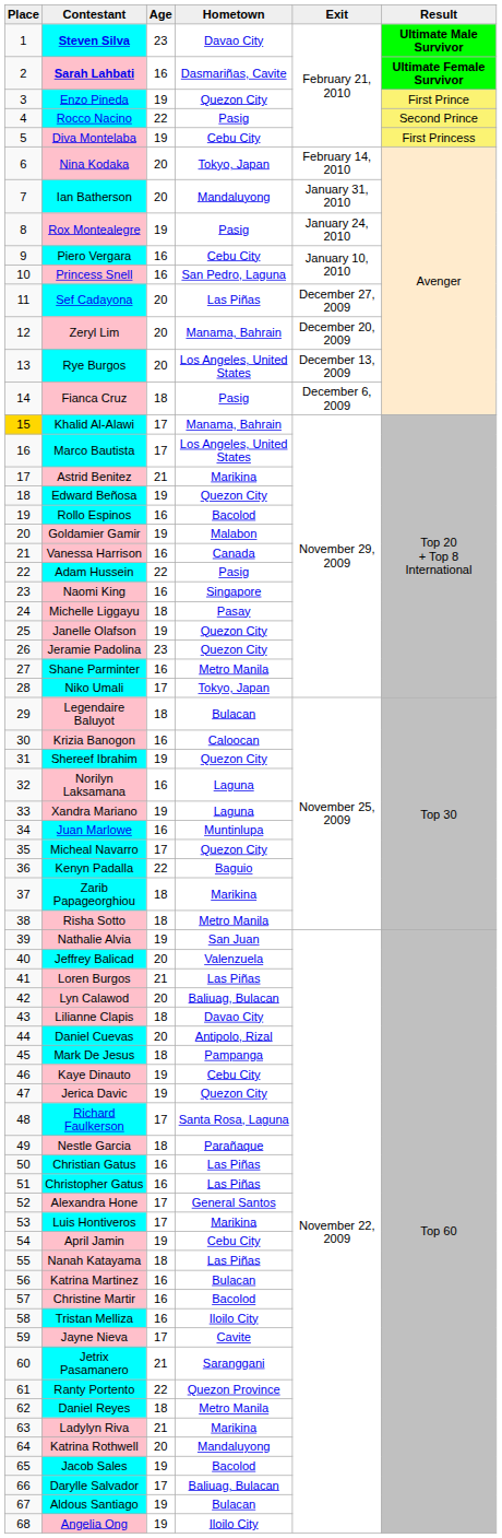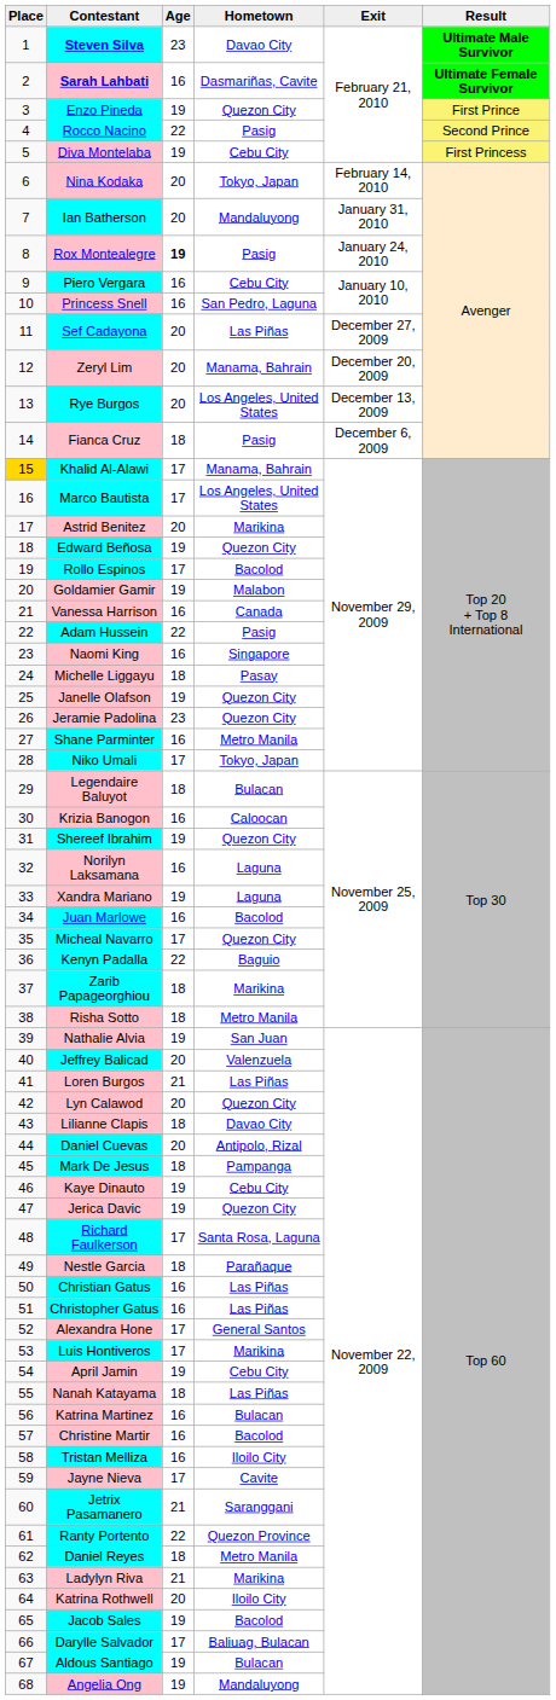Rox Montealegre | Age: normal -> bold
Astrid Benitez | Age: 21 -> 20
Rollo Espinos | Age: 16 -> 17
Juan Marlowe | Hometown: Muntinlupa -> Bacolod
Lyn Calawod | Hometown: Baliuag, Bulacan -> Quezon City
Katrina Rothwell | Hometown: Mandaluyong -> Iloilo City
Angelia Ong | Hometown: Iloilo City -> Mandaluyong
